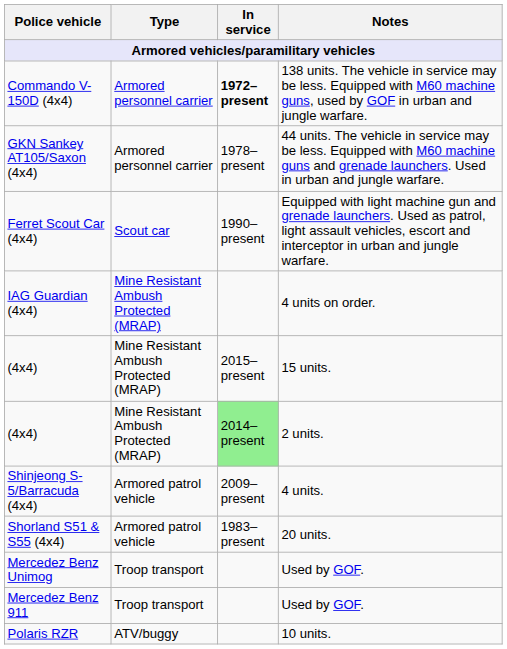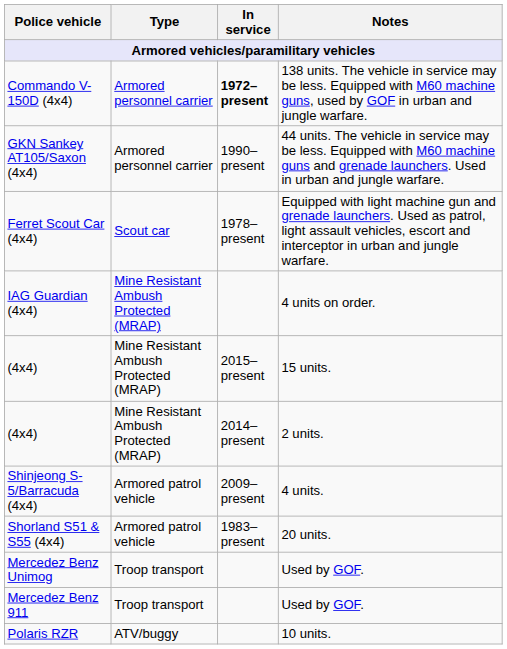GKN Sankey AT105/Saxon (4x4) | In service: 1978–present -> 1990–present
Ferret Scout Car (4x4) | In service: 1990–present -> 1978–present
(4x4) / 2 units. | In service: lightgreen background -> no background
